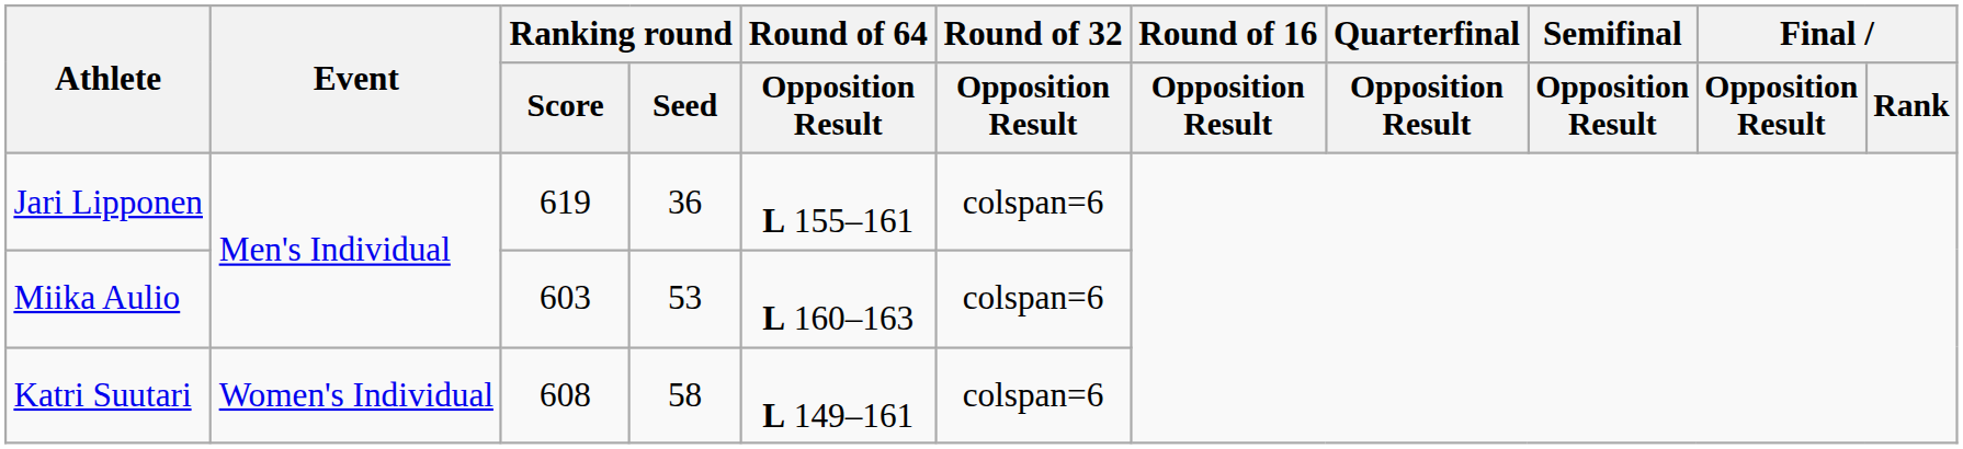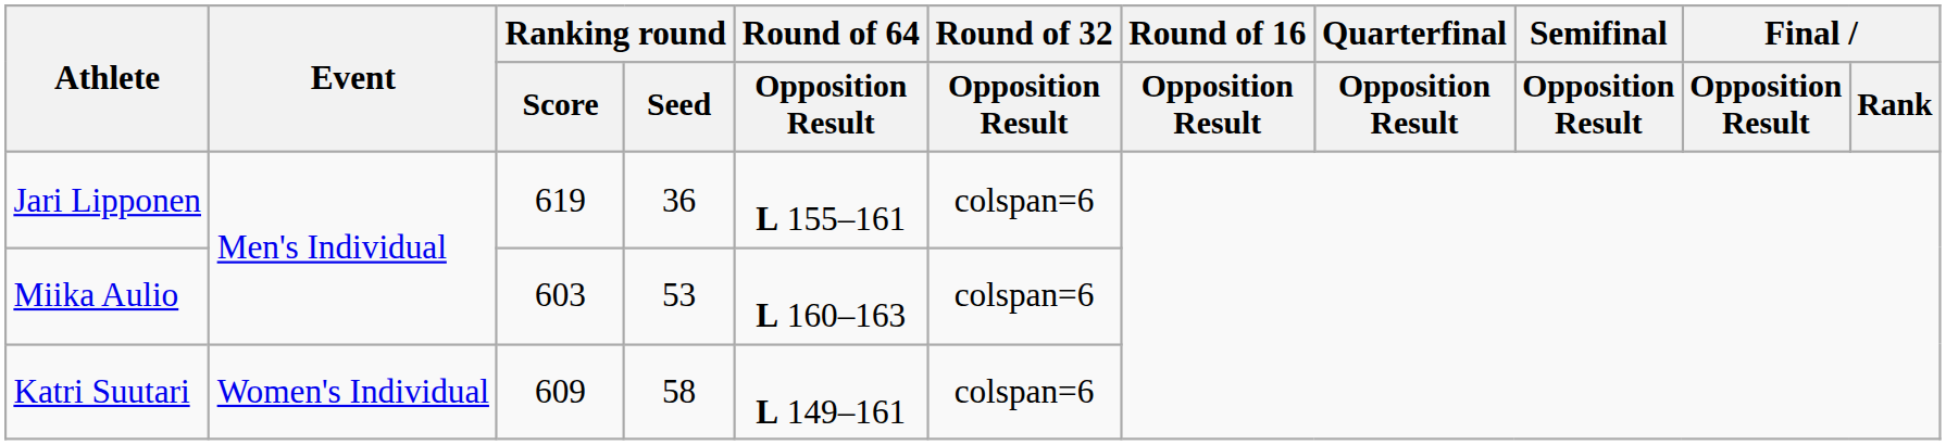Katri Suutari | Ranking round / Score: 608 -> 609
